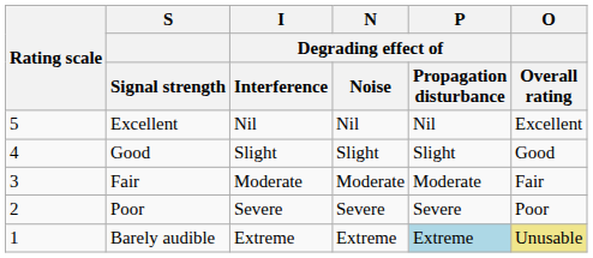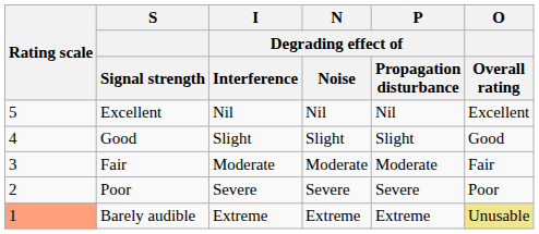Barely audible | Rating scale: no background -> lightsalmon background
Barely audible | P / Degrading effect of / Propagation disturbance: lightblue background -> no background
